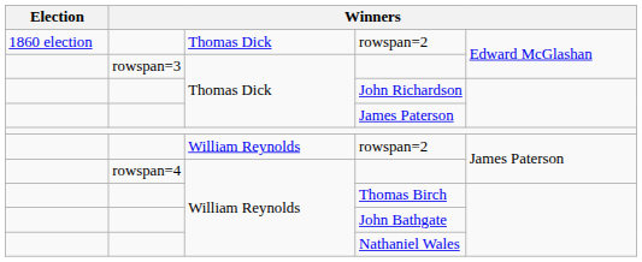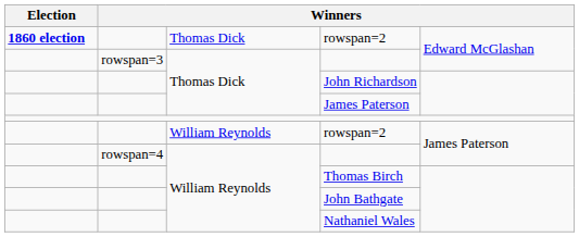Thomas Dick / rowspan=2 | Election: normal -> bold
